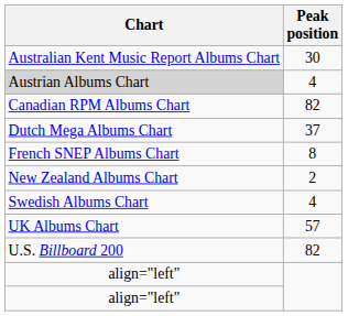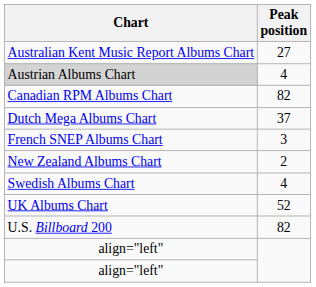row 2 | Peak position: 30 -> 27
row 6 | Peak position: 8 -> 3
row 9 | Peak position: 57 -> 52
